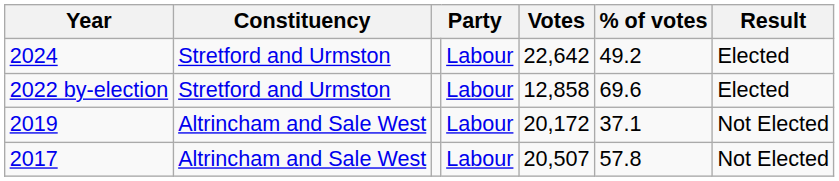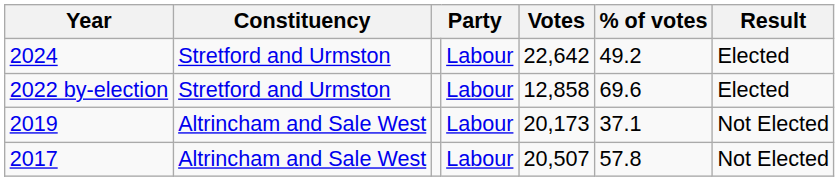2019 | Votes: 20,172 -> 20,173
